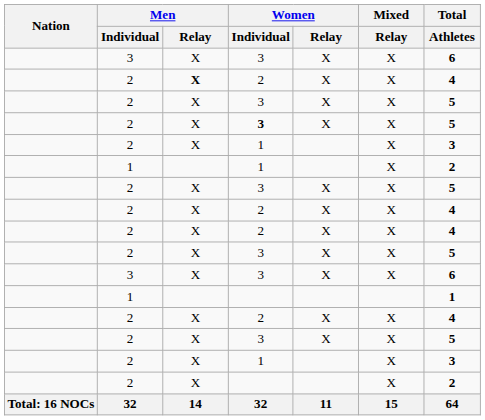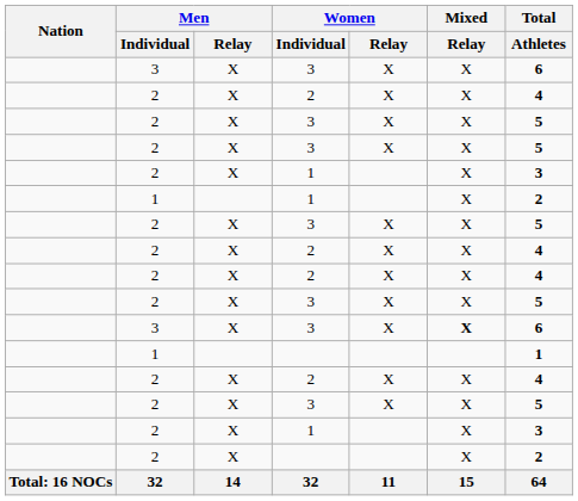row 4 | Men / Relay: bold -> normal
row 6 | Women / Individual: bold -> normal
row 13 | Mixed / Relay: normal -> bold
